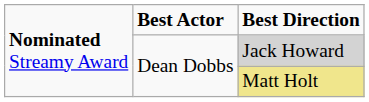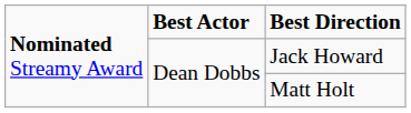Jack Howard | column 3: lightgrey background -> no background
Matt Holt | column 3: khaki background -> no background
